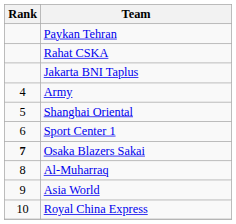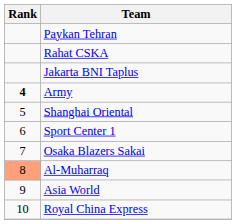Army | Rank: normal -> bold
Osaka Blazers Sakai | Rank: bold -> normal
Al-Muharraq | Rank: no background -> lightsalmon background
